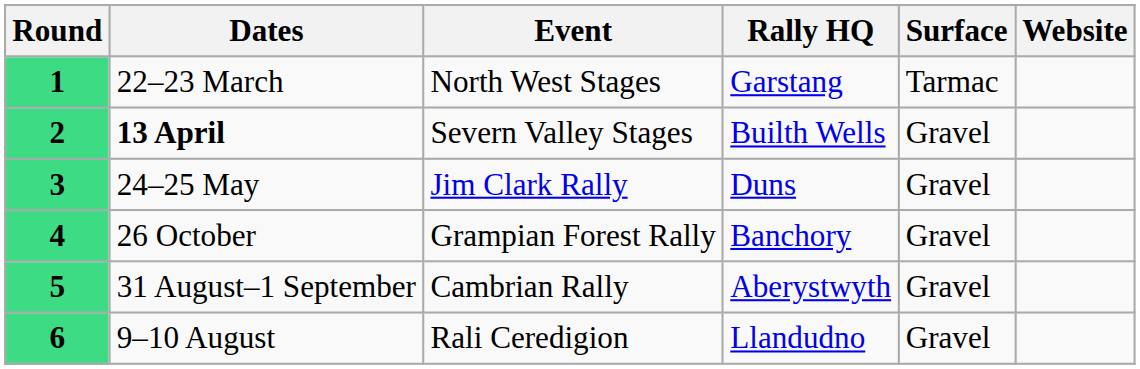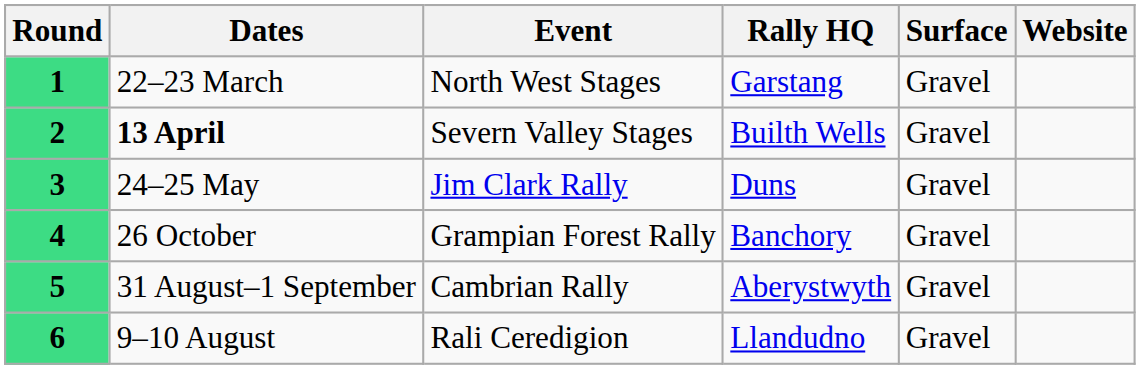1 | Surface: Tarmac -> Gravel
